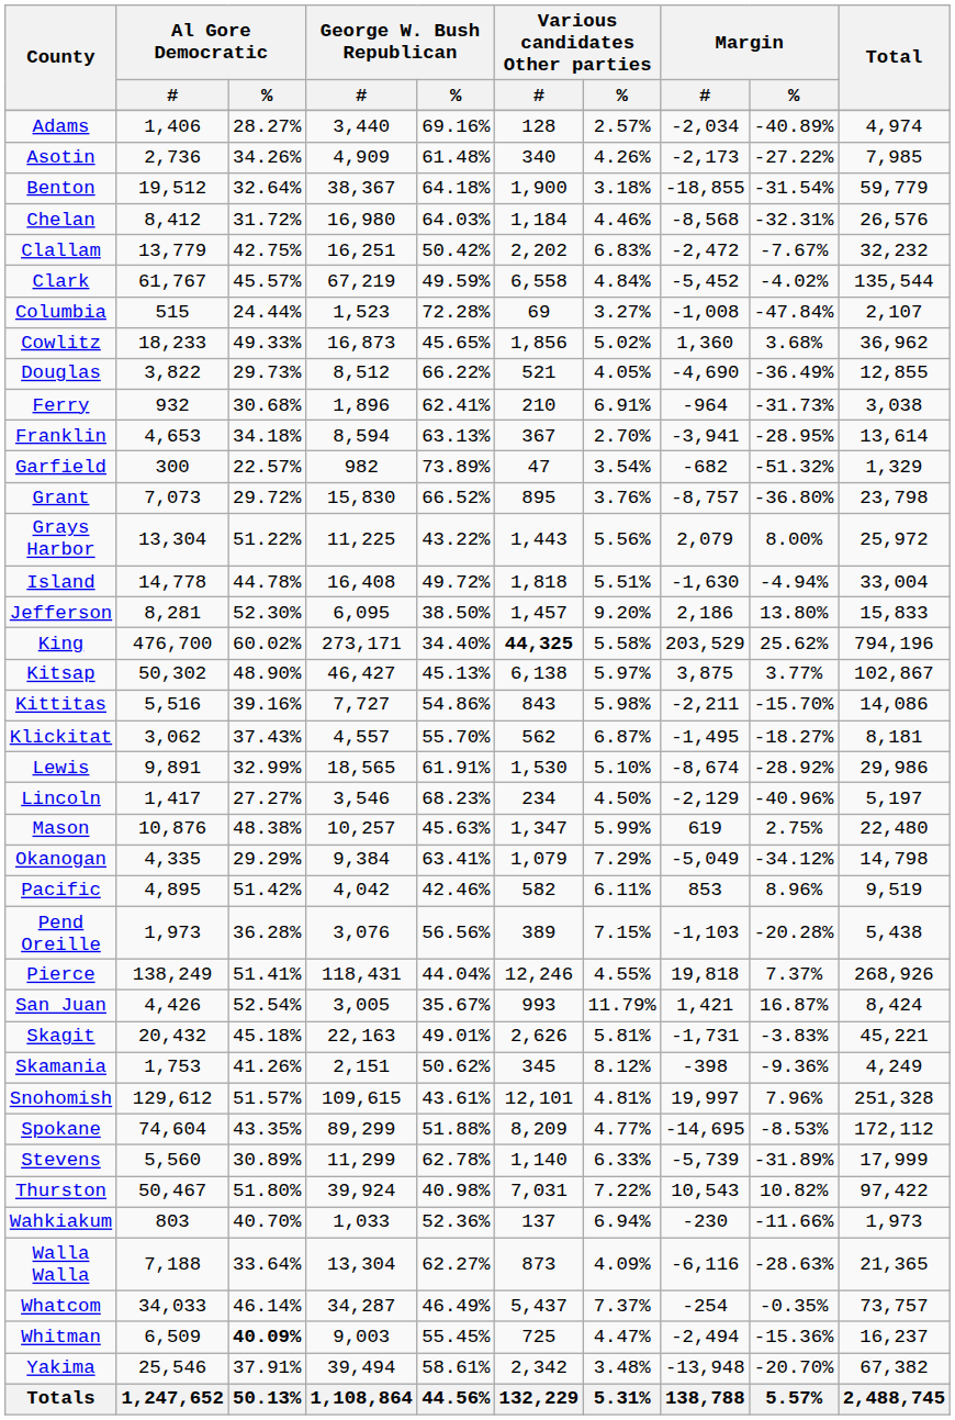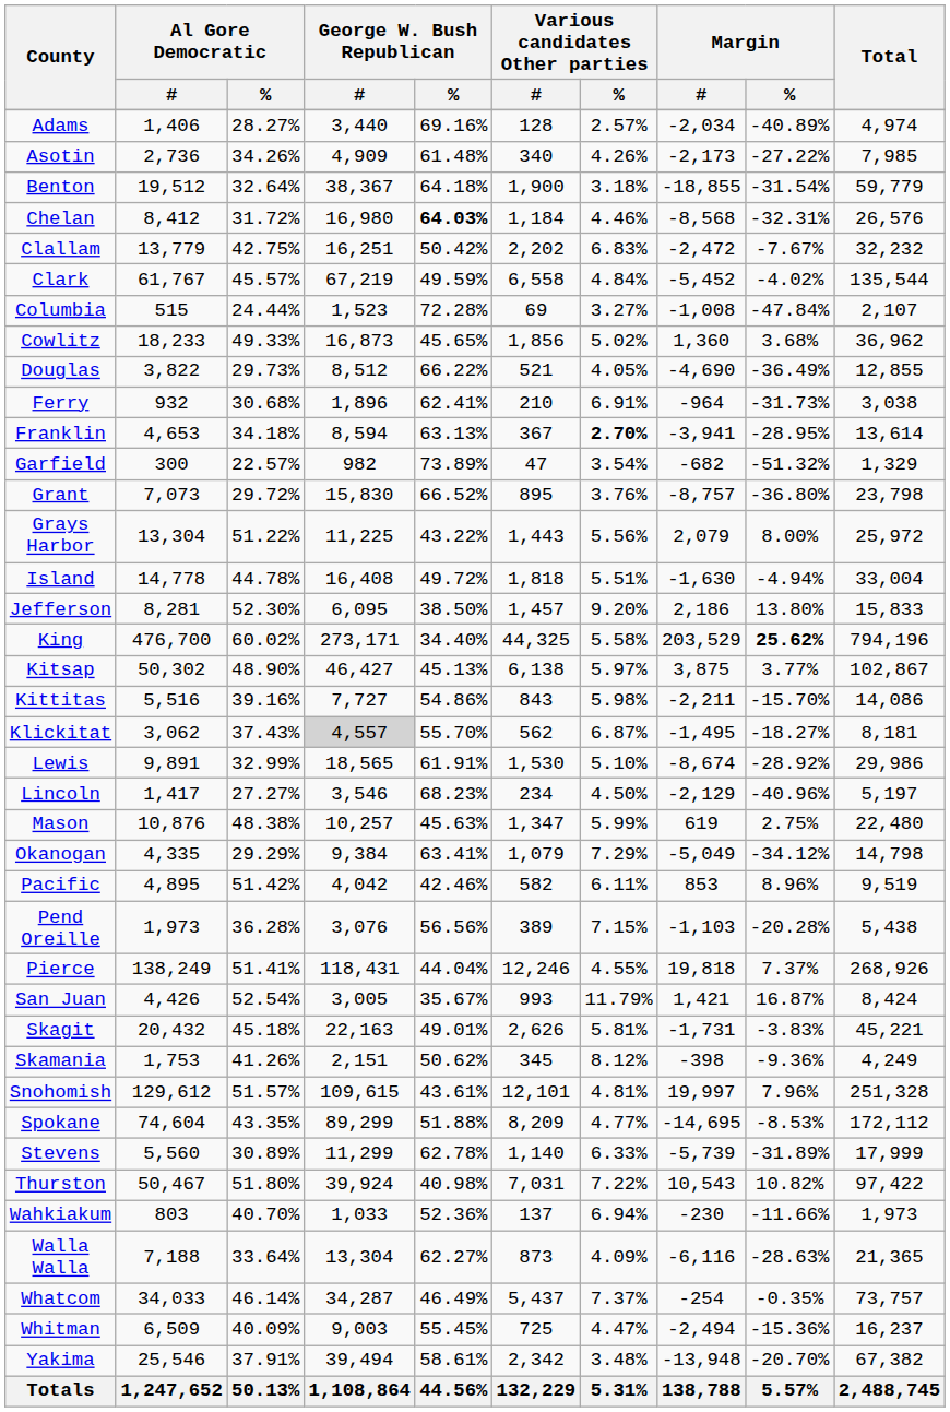Chelan | George W. Bush Republican / %: normal -> bold
Franklin | Various candidates Other parties / %: normal -> bold
King | Various candidates Other parties / #: bold -> normal
King | Margin / %: normal -> bold
Klickitat | George W. Bush Republican / #: no background -> lightgrey background
Whitman | Al Gore Democratic / %: bold -> normal
